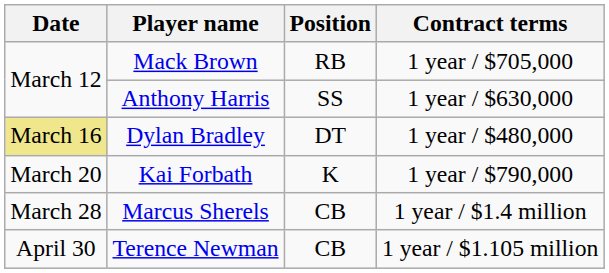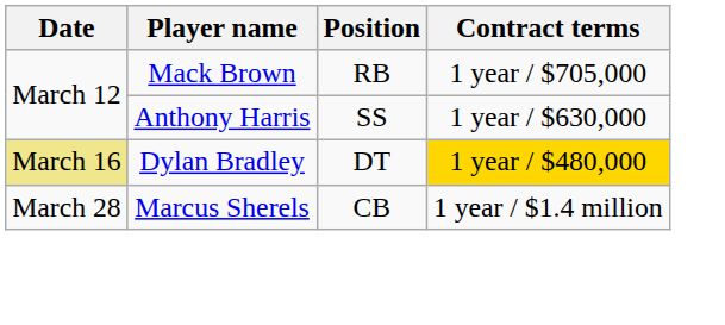Dylan Bradley | Contract terms: no background -> gold background
- row: March 20 | Kai Forbath | K | 1 year / $790,000
- row: April 30 | Terence Newman | CB | 1 year / $1.105 million
